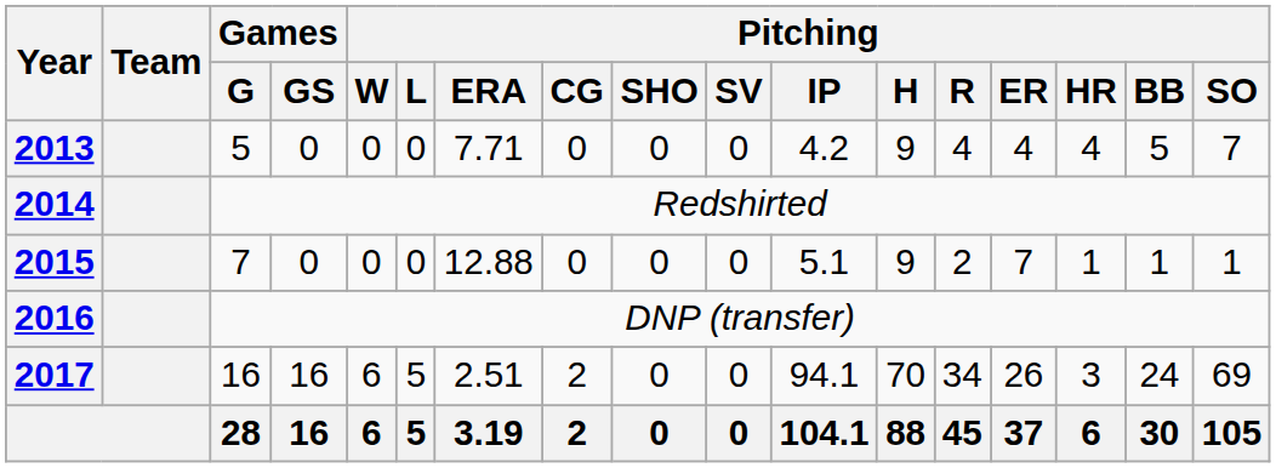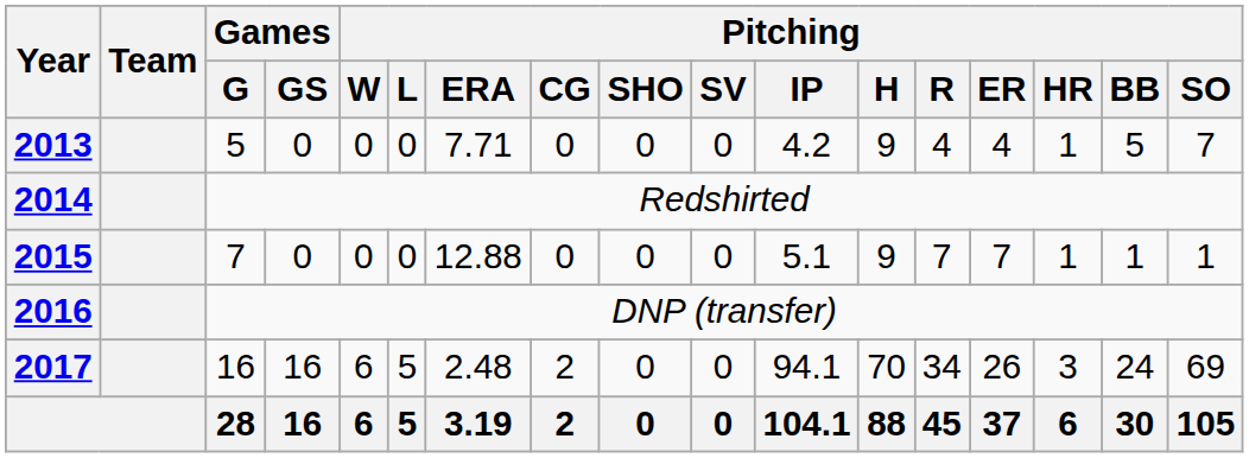2013 | Pitching / HR: 4 -> 1
2015 | Pitching / R: 2 -> 7
2017 | Pitching / ERA: 2.51 -> 2.48
